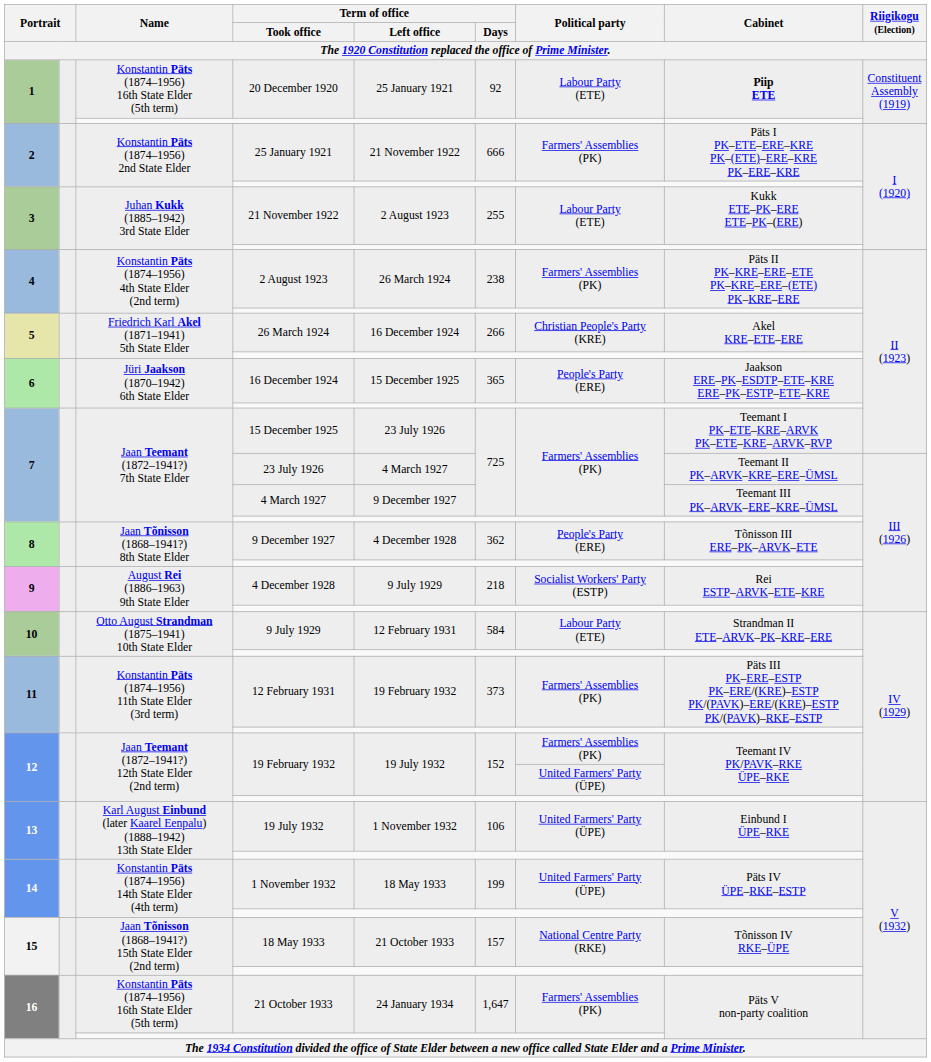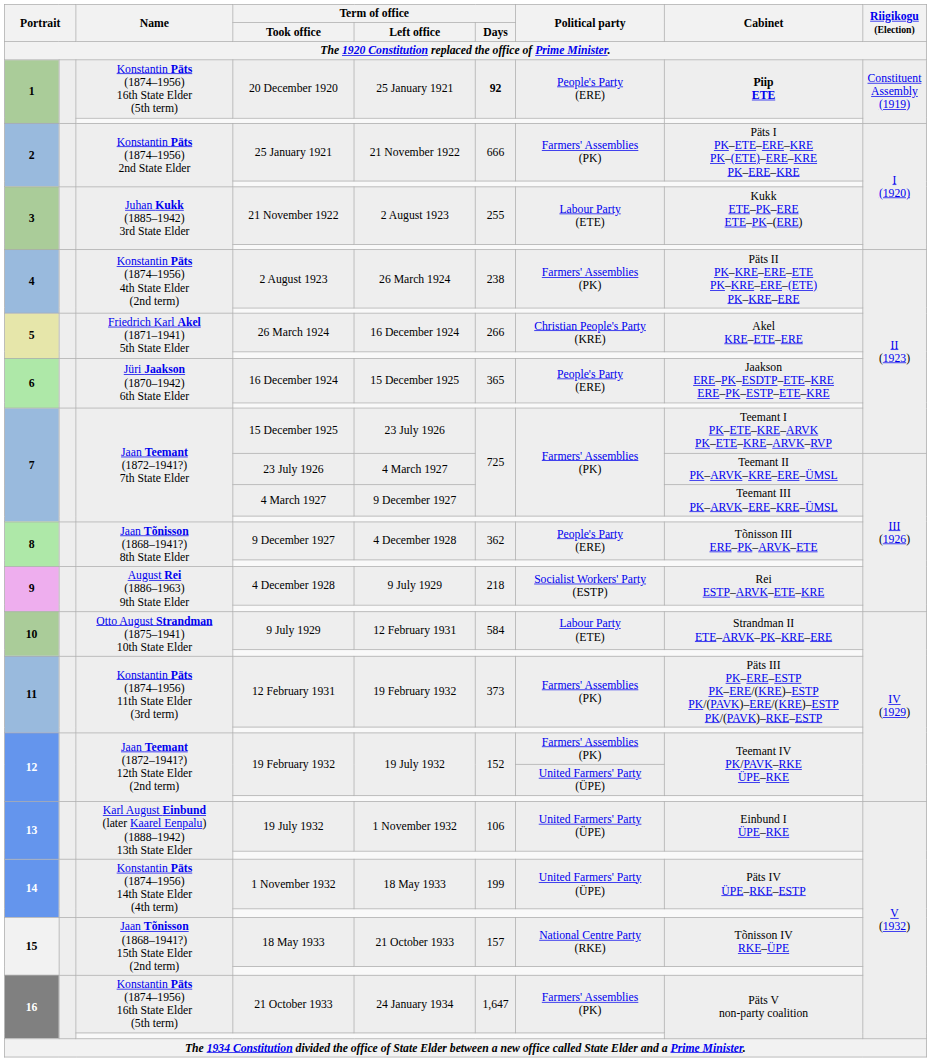20 December 1920 | Term of office / Days: normal -> bold
20 December 1920 | Political party: Labour Party (ETE) -> People's Party (ERE)
